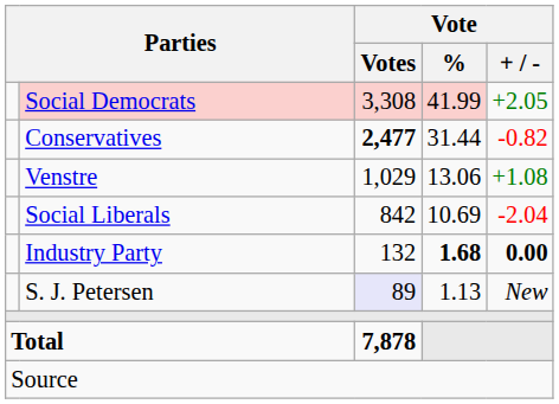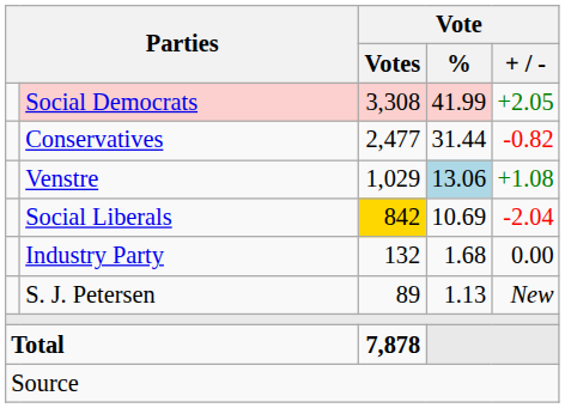Conservatives | Vote / Votes: bold -> normal
Venstre | Vote / %: no background -> lightblue background
Social Liberals | Vote / Votes: no background -> gold background
Industry Party | Vote / %: bold -> normal
Industry Party | Vote / + / -: bold -> normal
S. J. Petersen | Vote / Votes: lavender background -> no background
